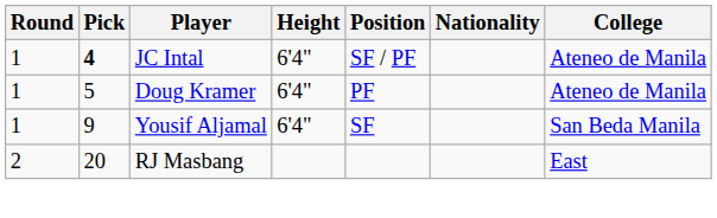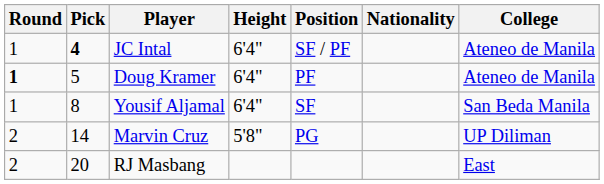Doug Kramer | Round: normal -> bold
Yousif Aljamal | Pick: 9 -> 8
+ row: 2 | 14 | Marvin Cruz | 5'8" | PG | UP Diliman
